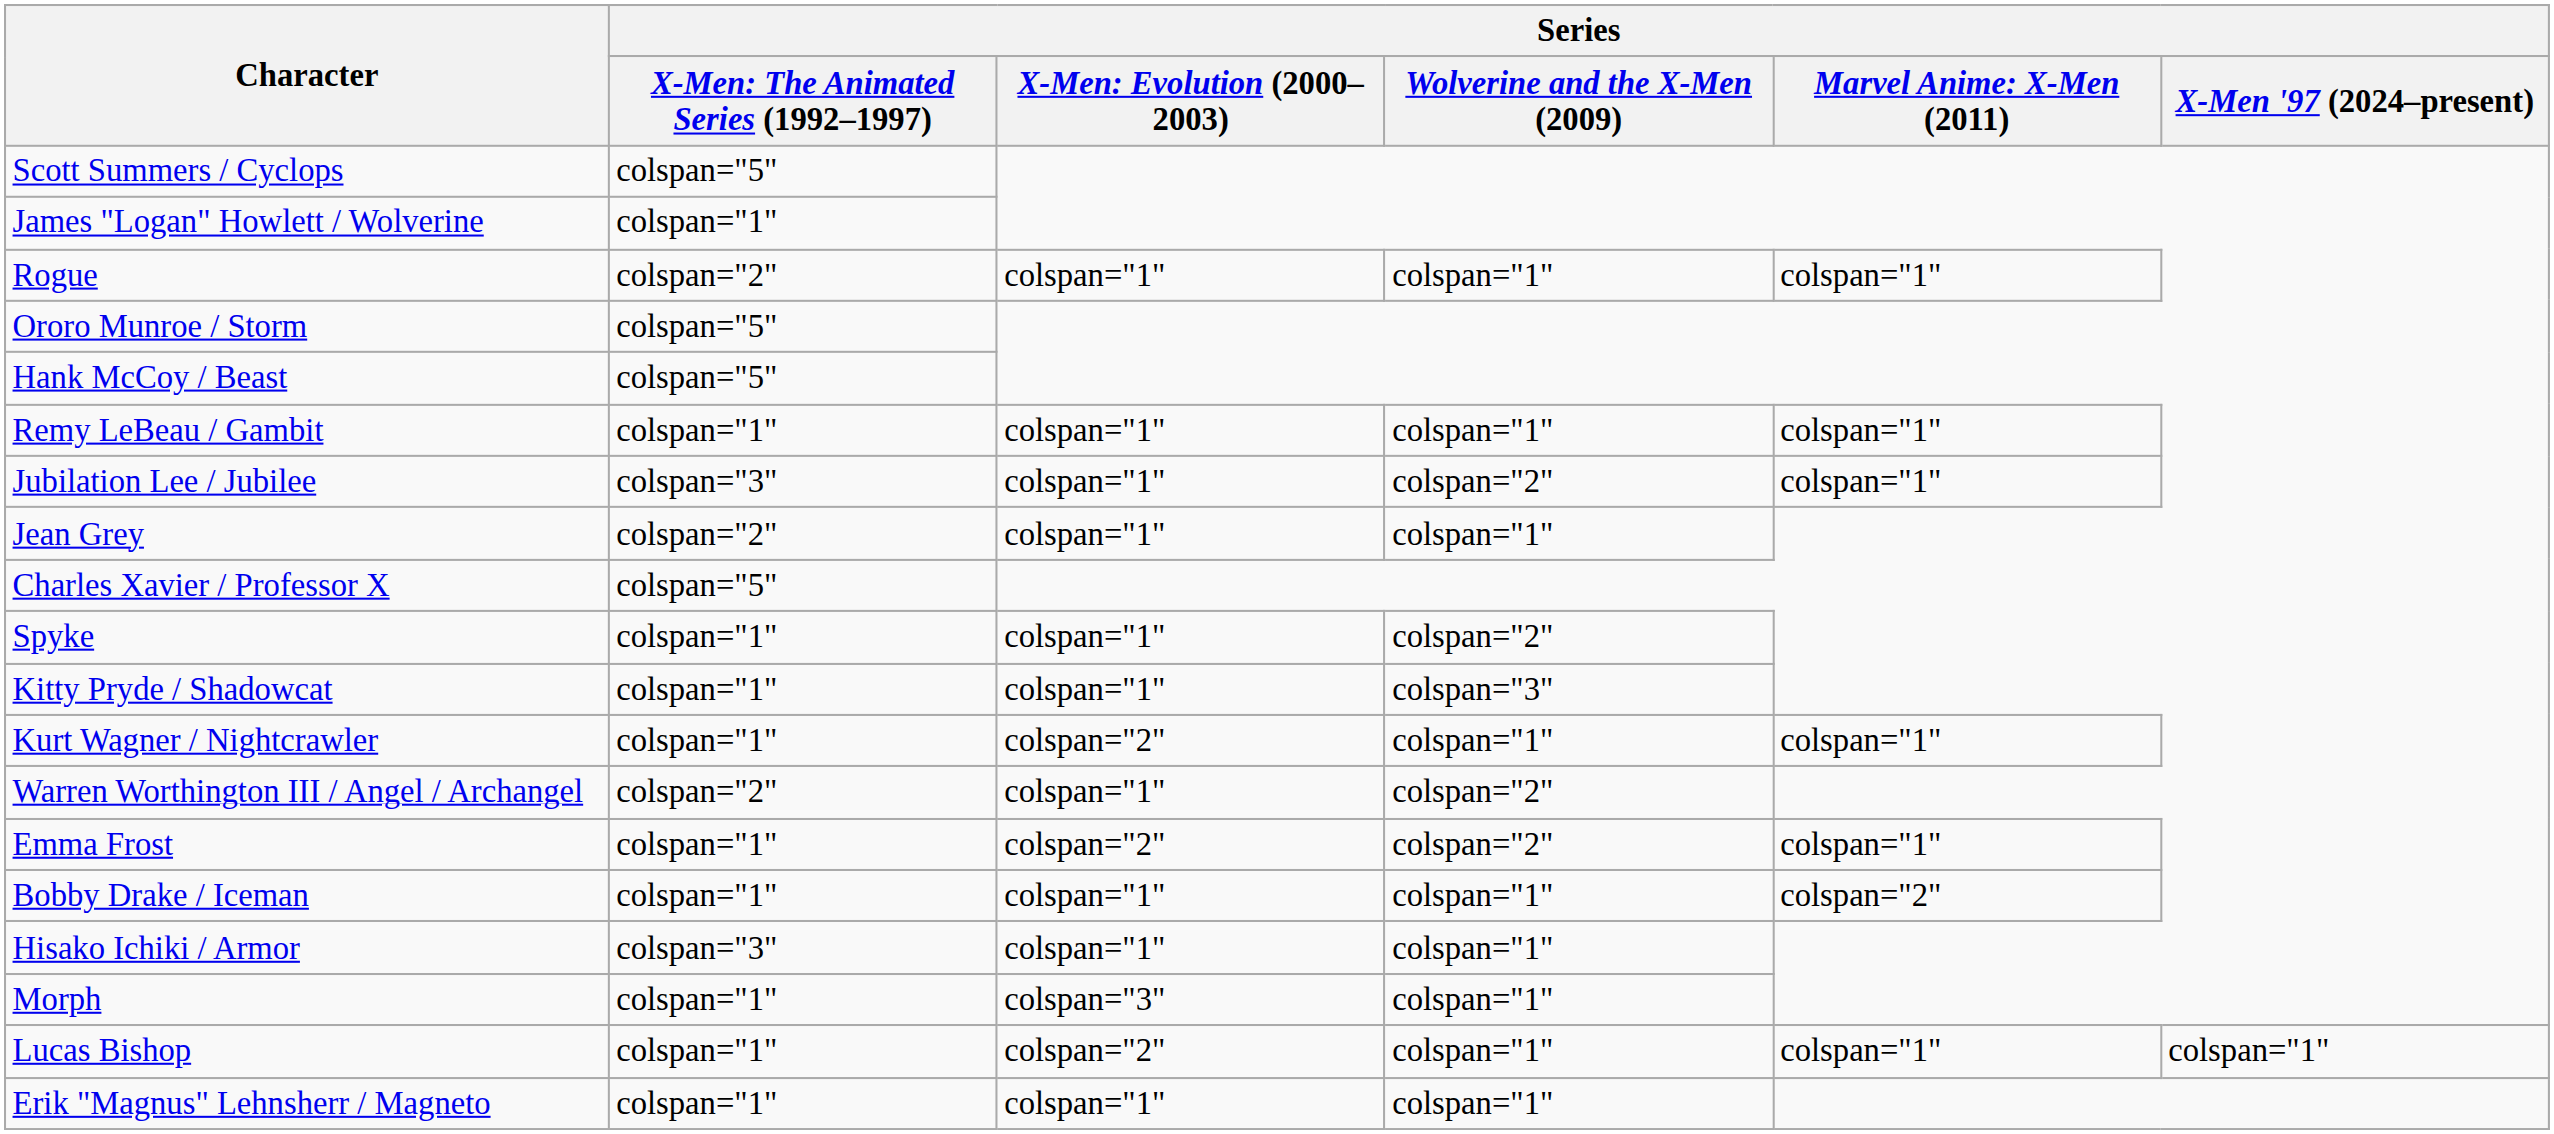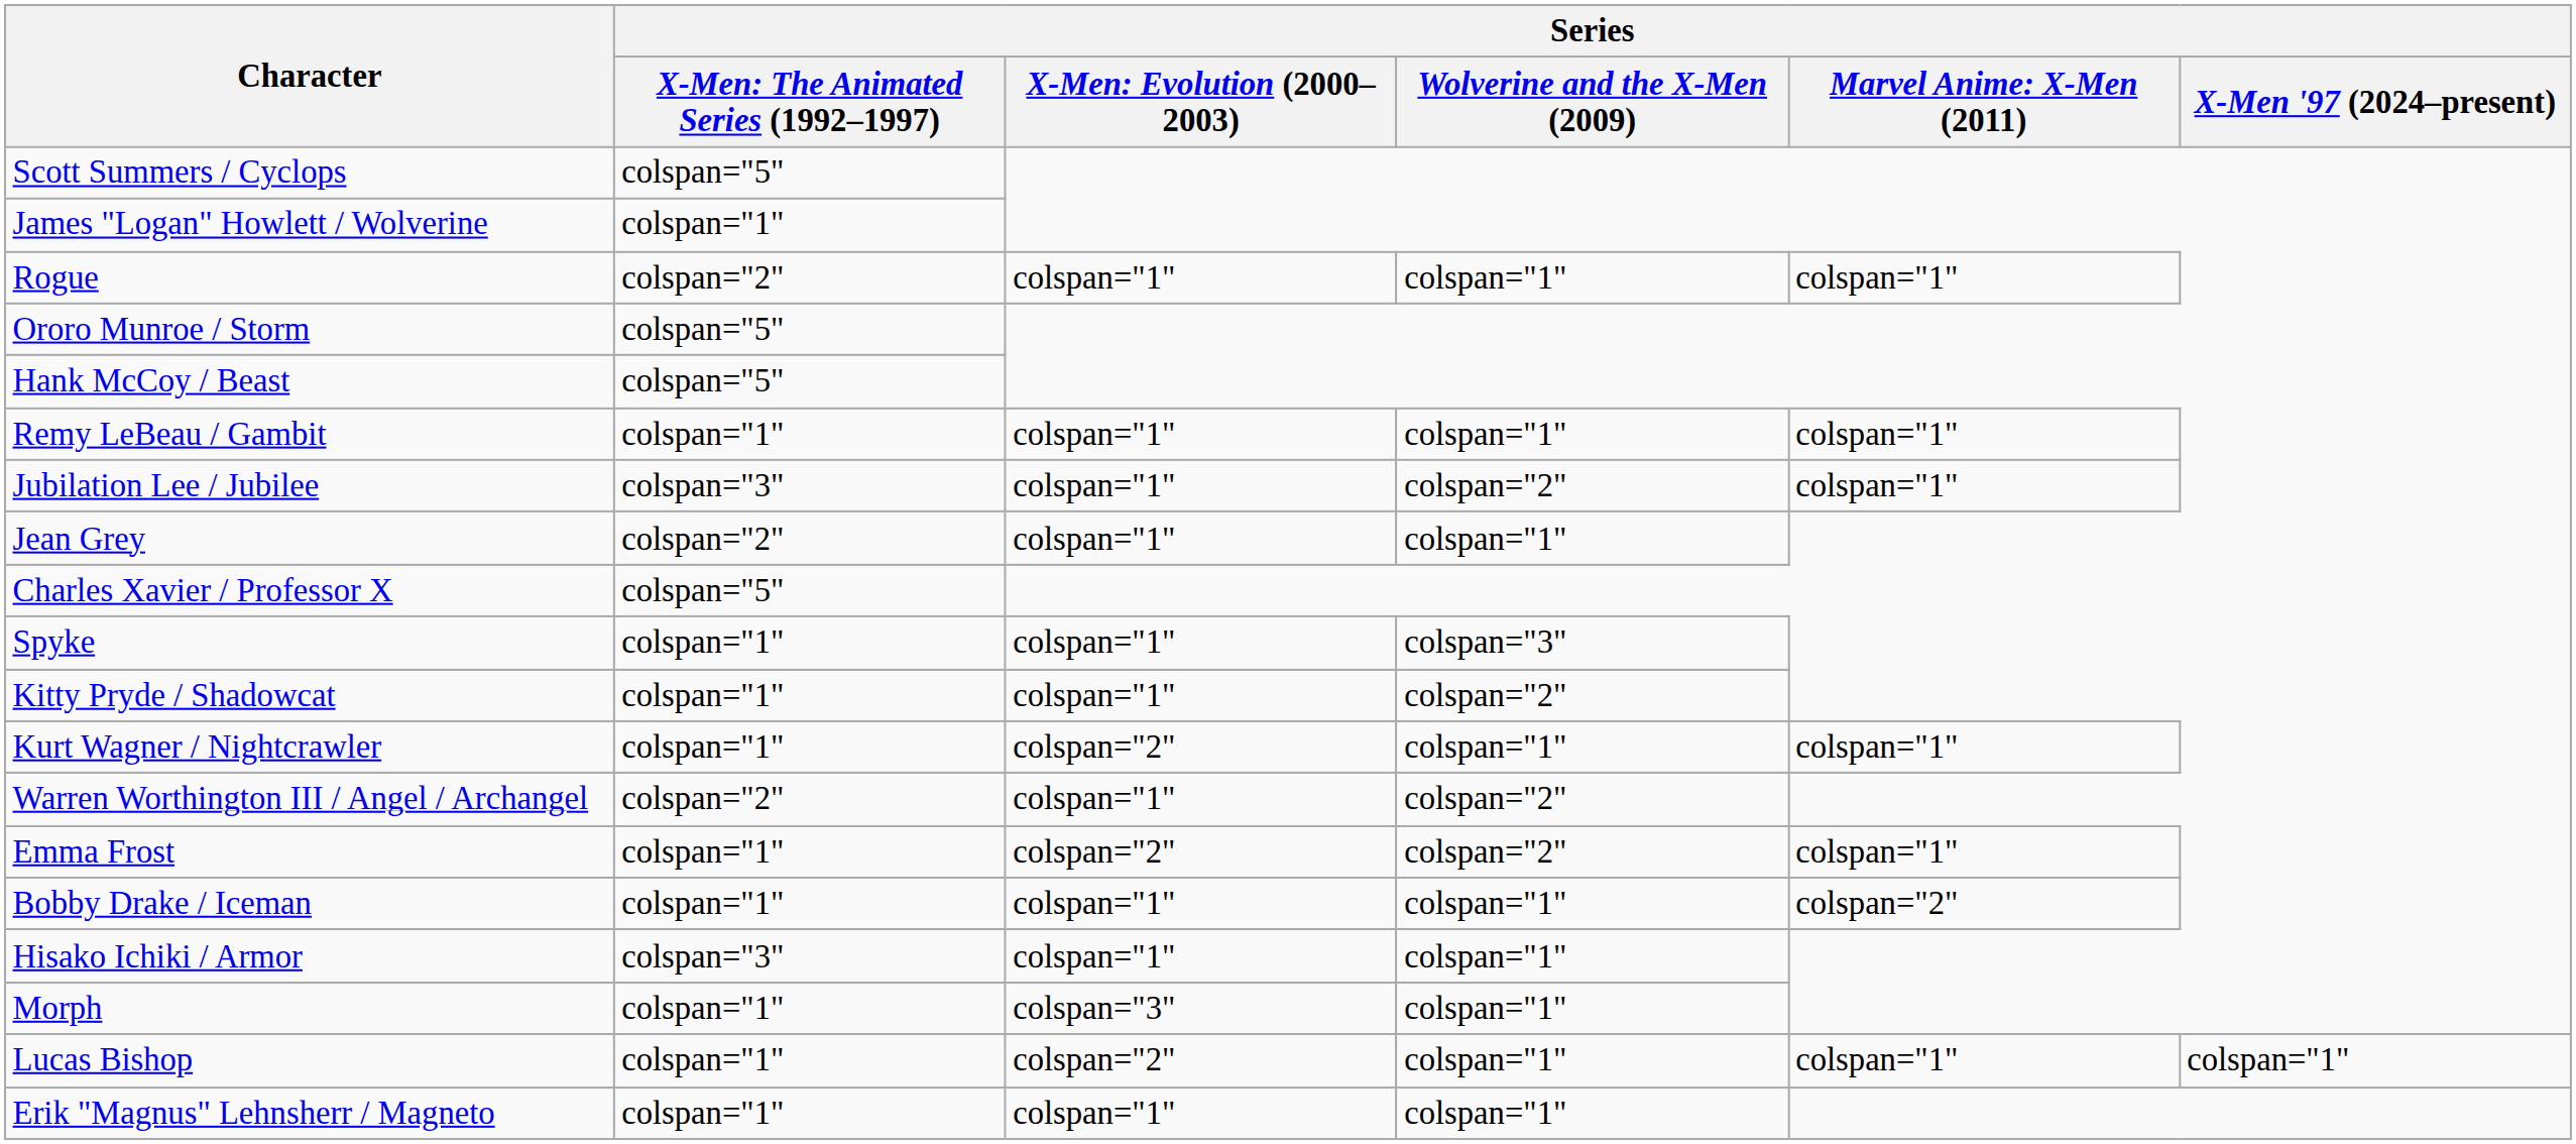Spyke | Series / Wolverine and the X-Men (2009): colspan="2" -> colspan="3"
Kitty Pryde / Shadowcat | Series / Wolverine and the X-Men (2009): colspan="3" -> colspan="2"
